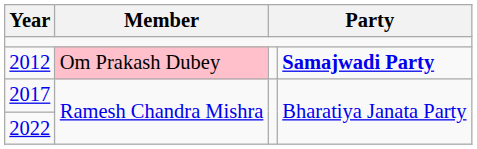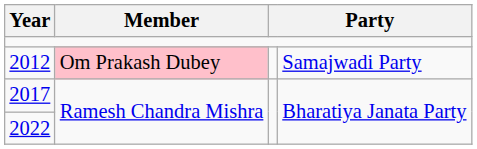2012 | column 4: bold -> normal
